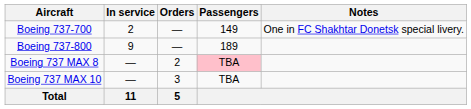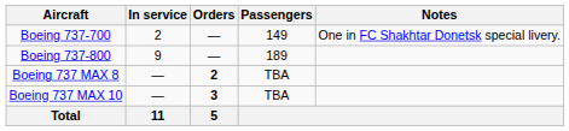Boeing 737 MAX 8 | Orders: normal -> bold
Boeing 737 MAX 8 | Passengers: pink background -> no background
Boeing 737 MAX 10 | Orders: normal -> bold
